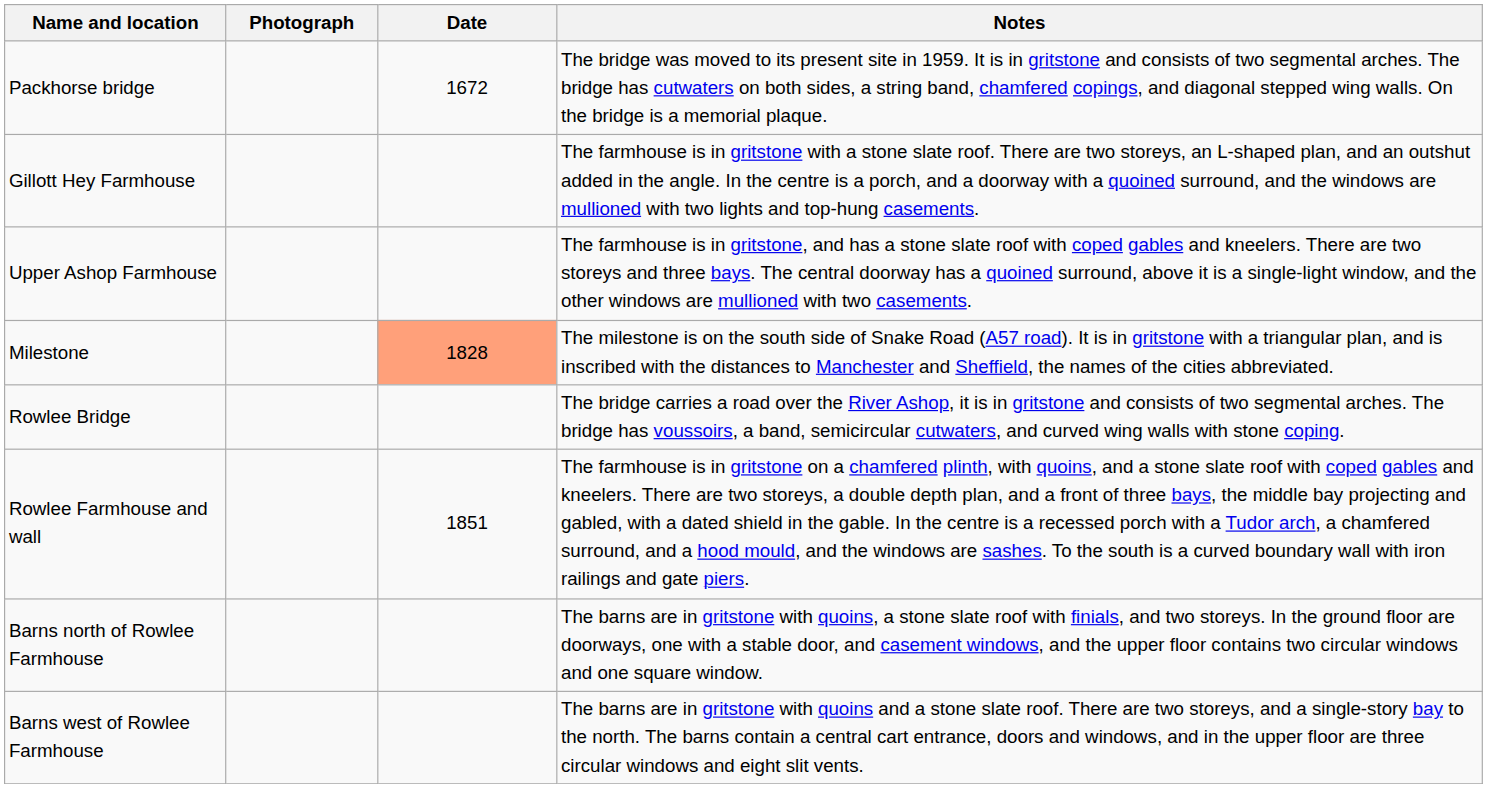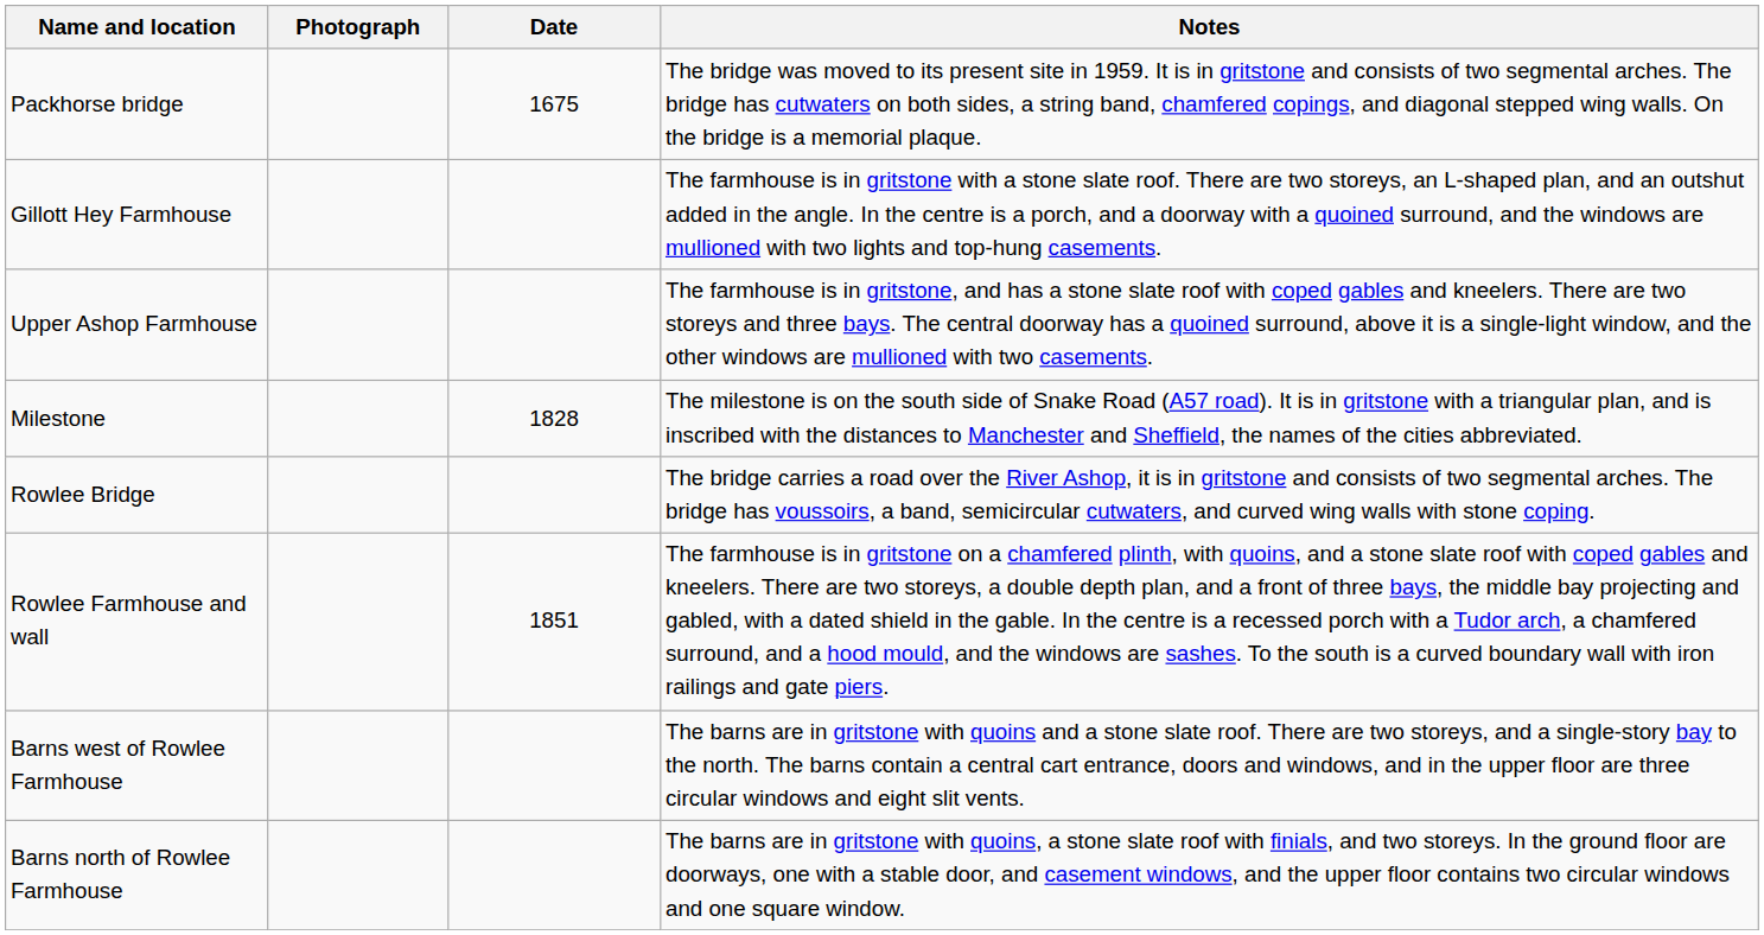Packhorse bridge | Date: 1672 -> 1675
Milestone | Date: lightsalmon background -> no background
rows swapped: Barns north of Rowlee Farmhouse <-> Barns west of Rowlee Farmhouse
